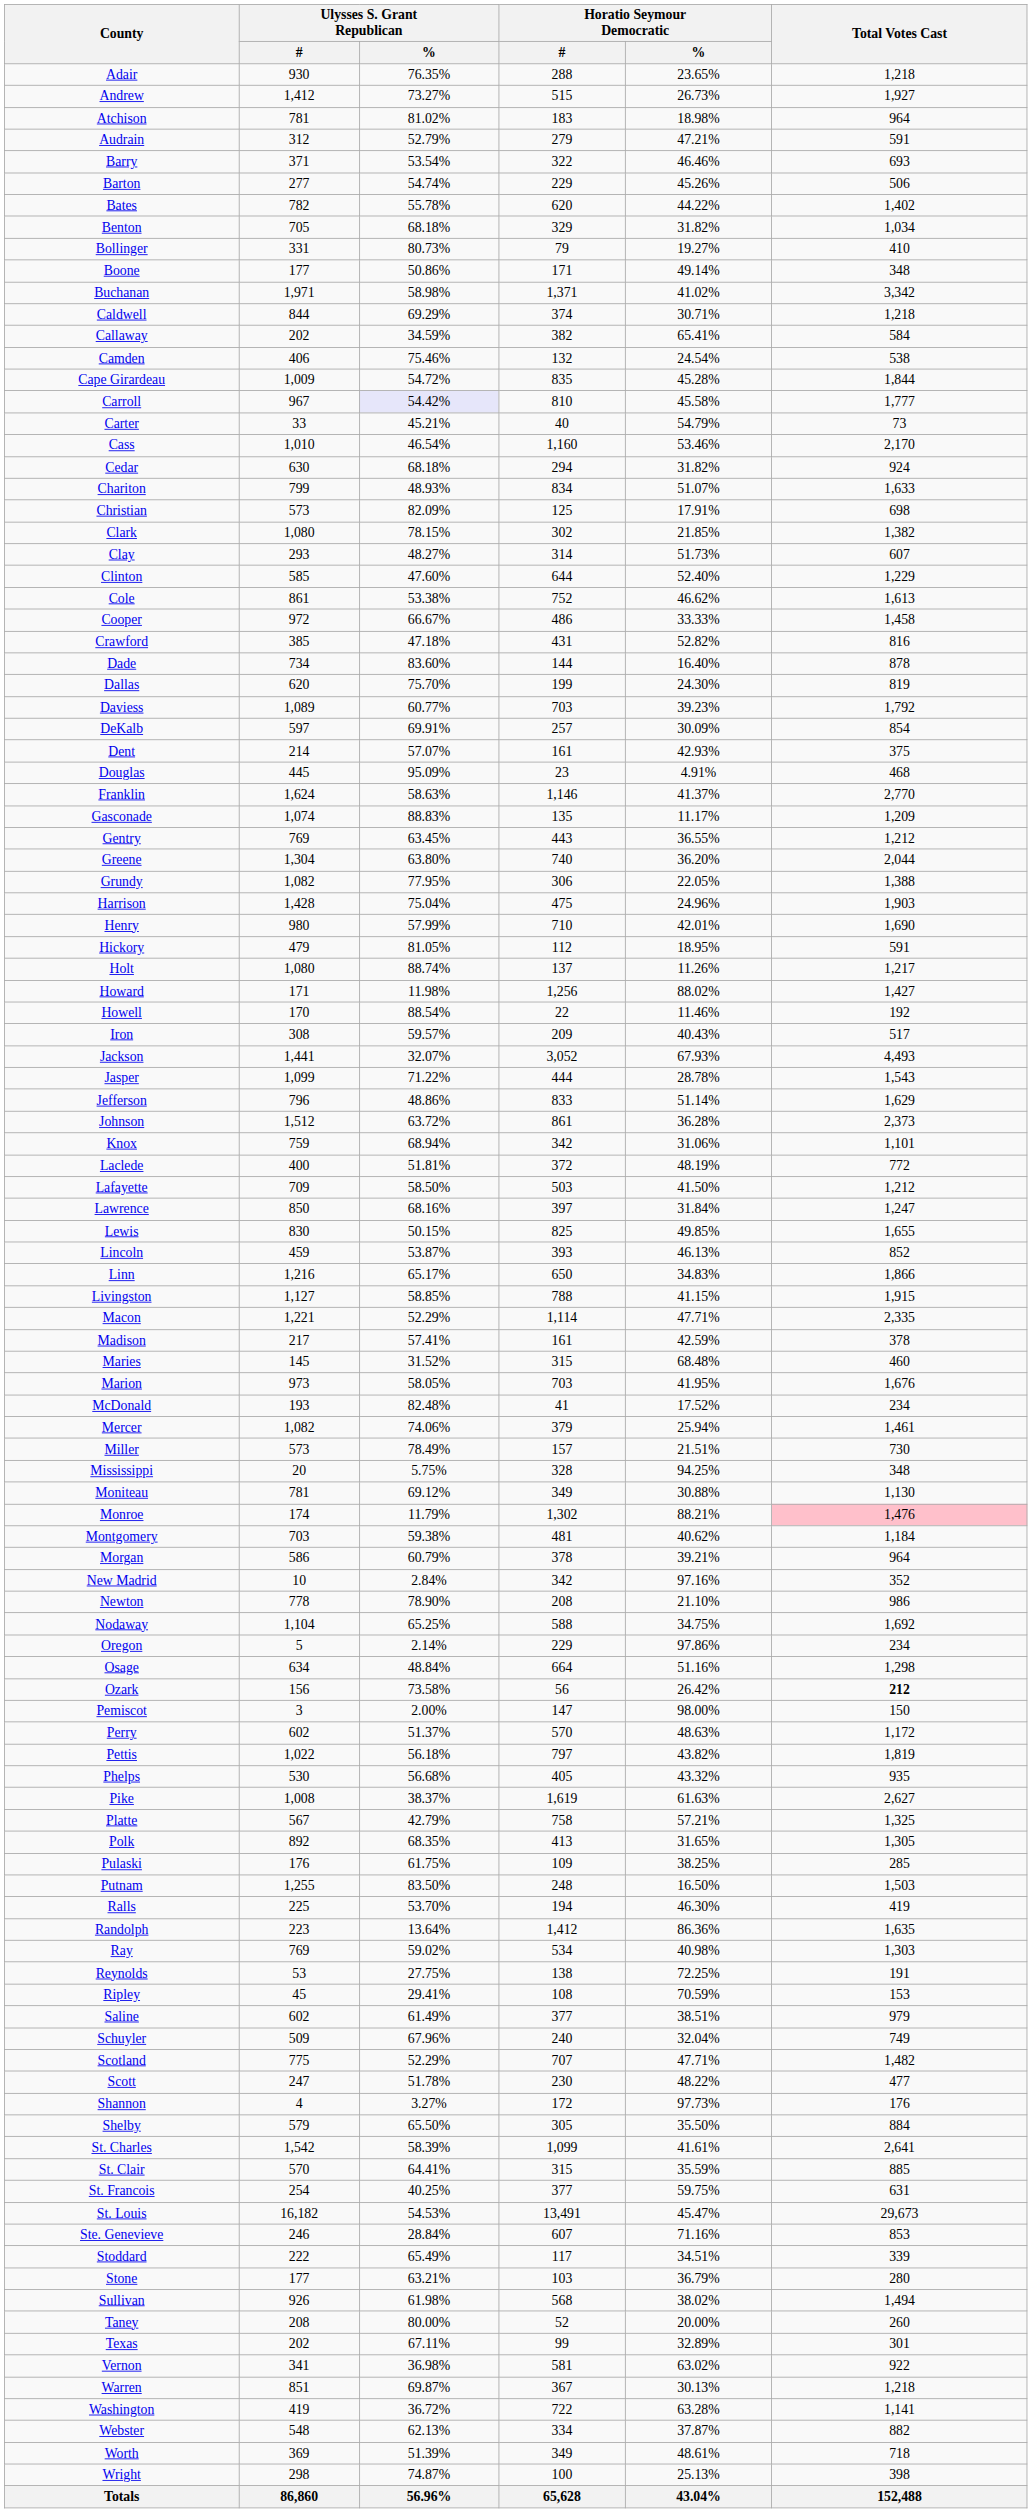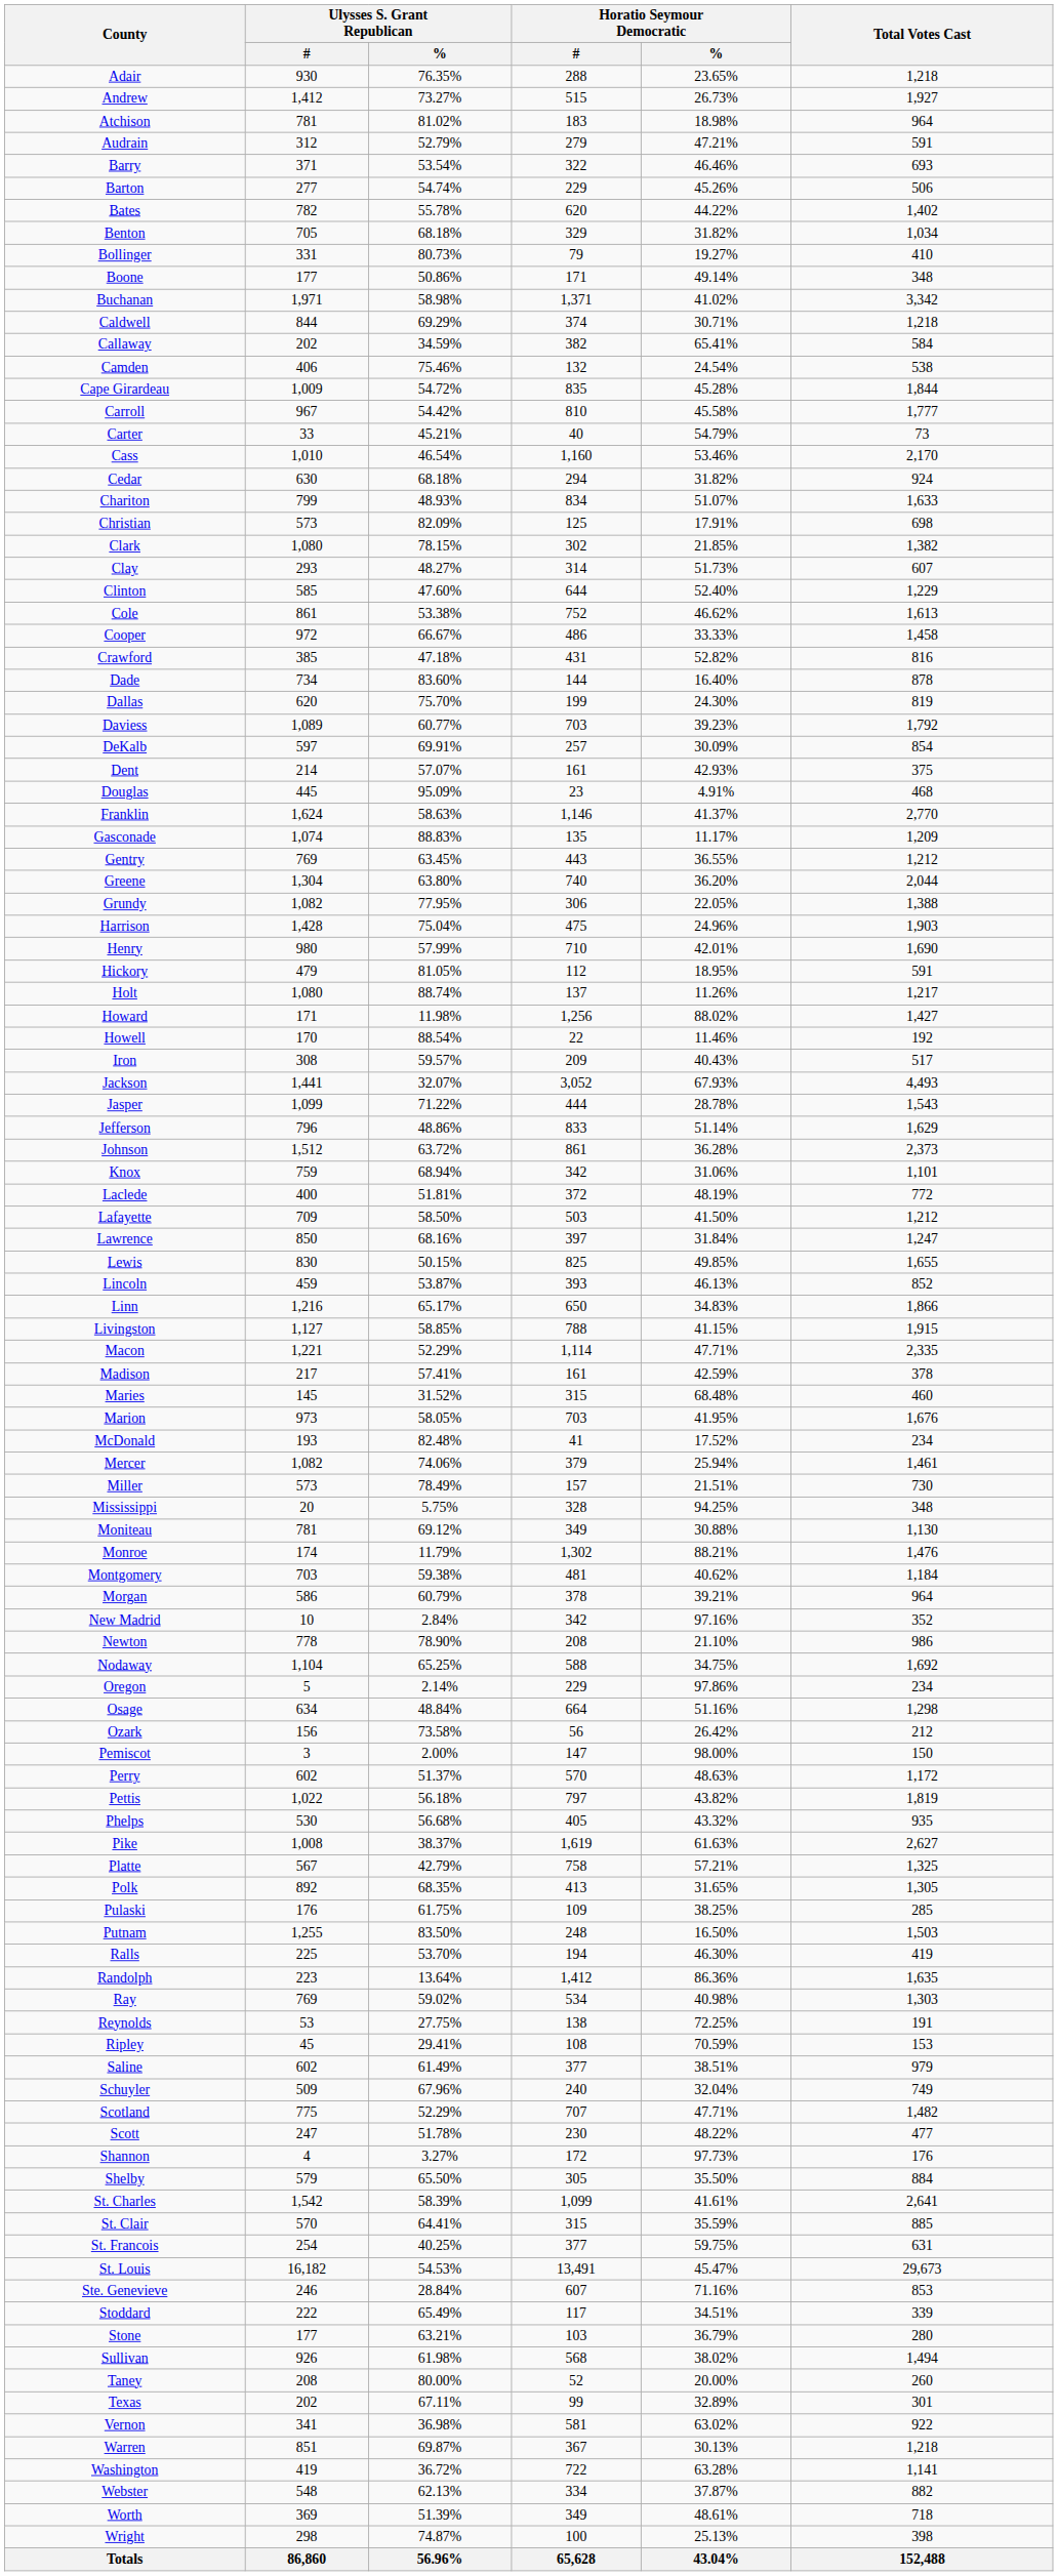Carroll | Ulysses S. Grant Republican / %: lavender background -> no background
Monroe | Total Votes Cast: pink background -> no background
Ozark | Total Votes Cast: bold -> normal
